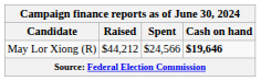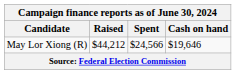May Lor Xiong (R) | Cash on hand: bold -> normal
